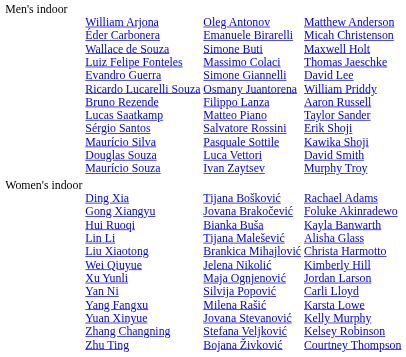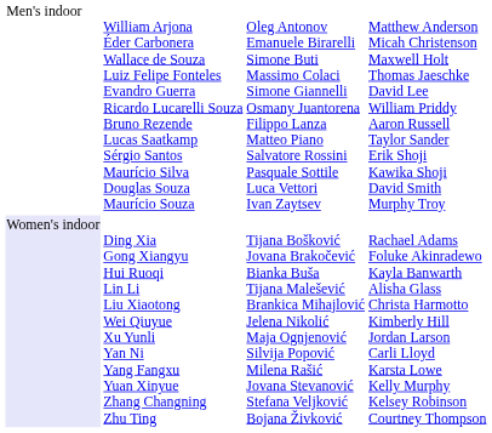Women's indoor | column 1: no background -> lavender background
